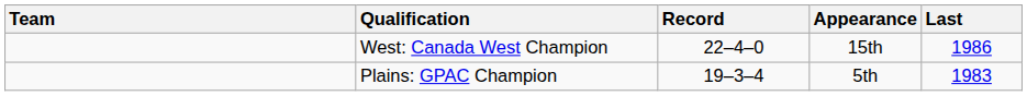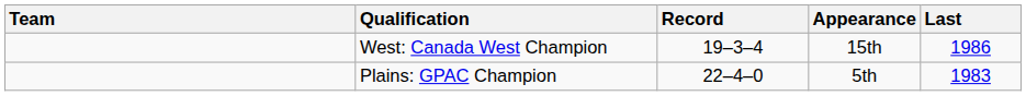West: Canada West Champion | Record: 22–4–0 -> 19–3–4
Plains: GPAC Champion | Record: 19–3–4 -> 22–4–0
